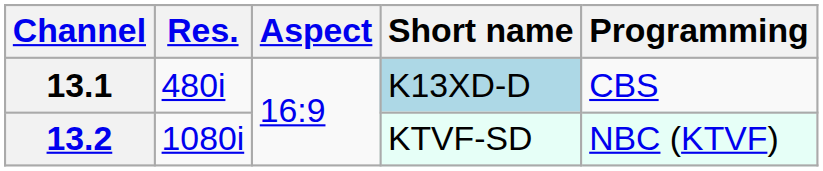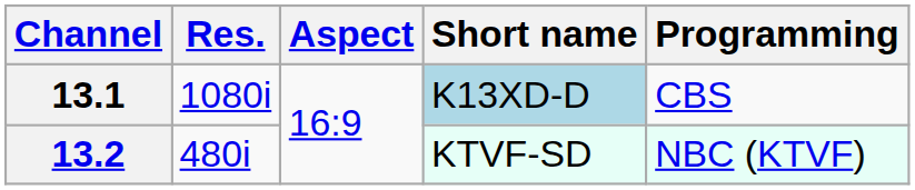13.1 | Res.: 480i -> 1080i
13.2 | Res.: 1080i -> 480i
